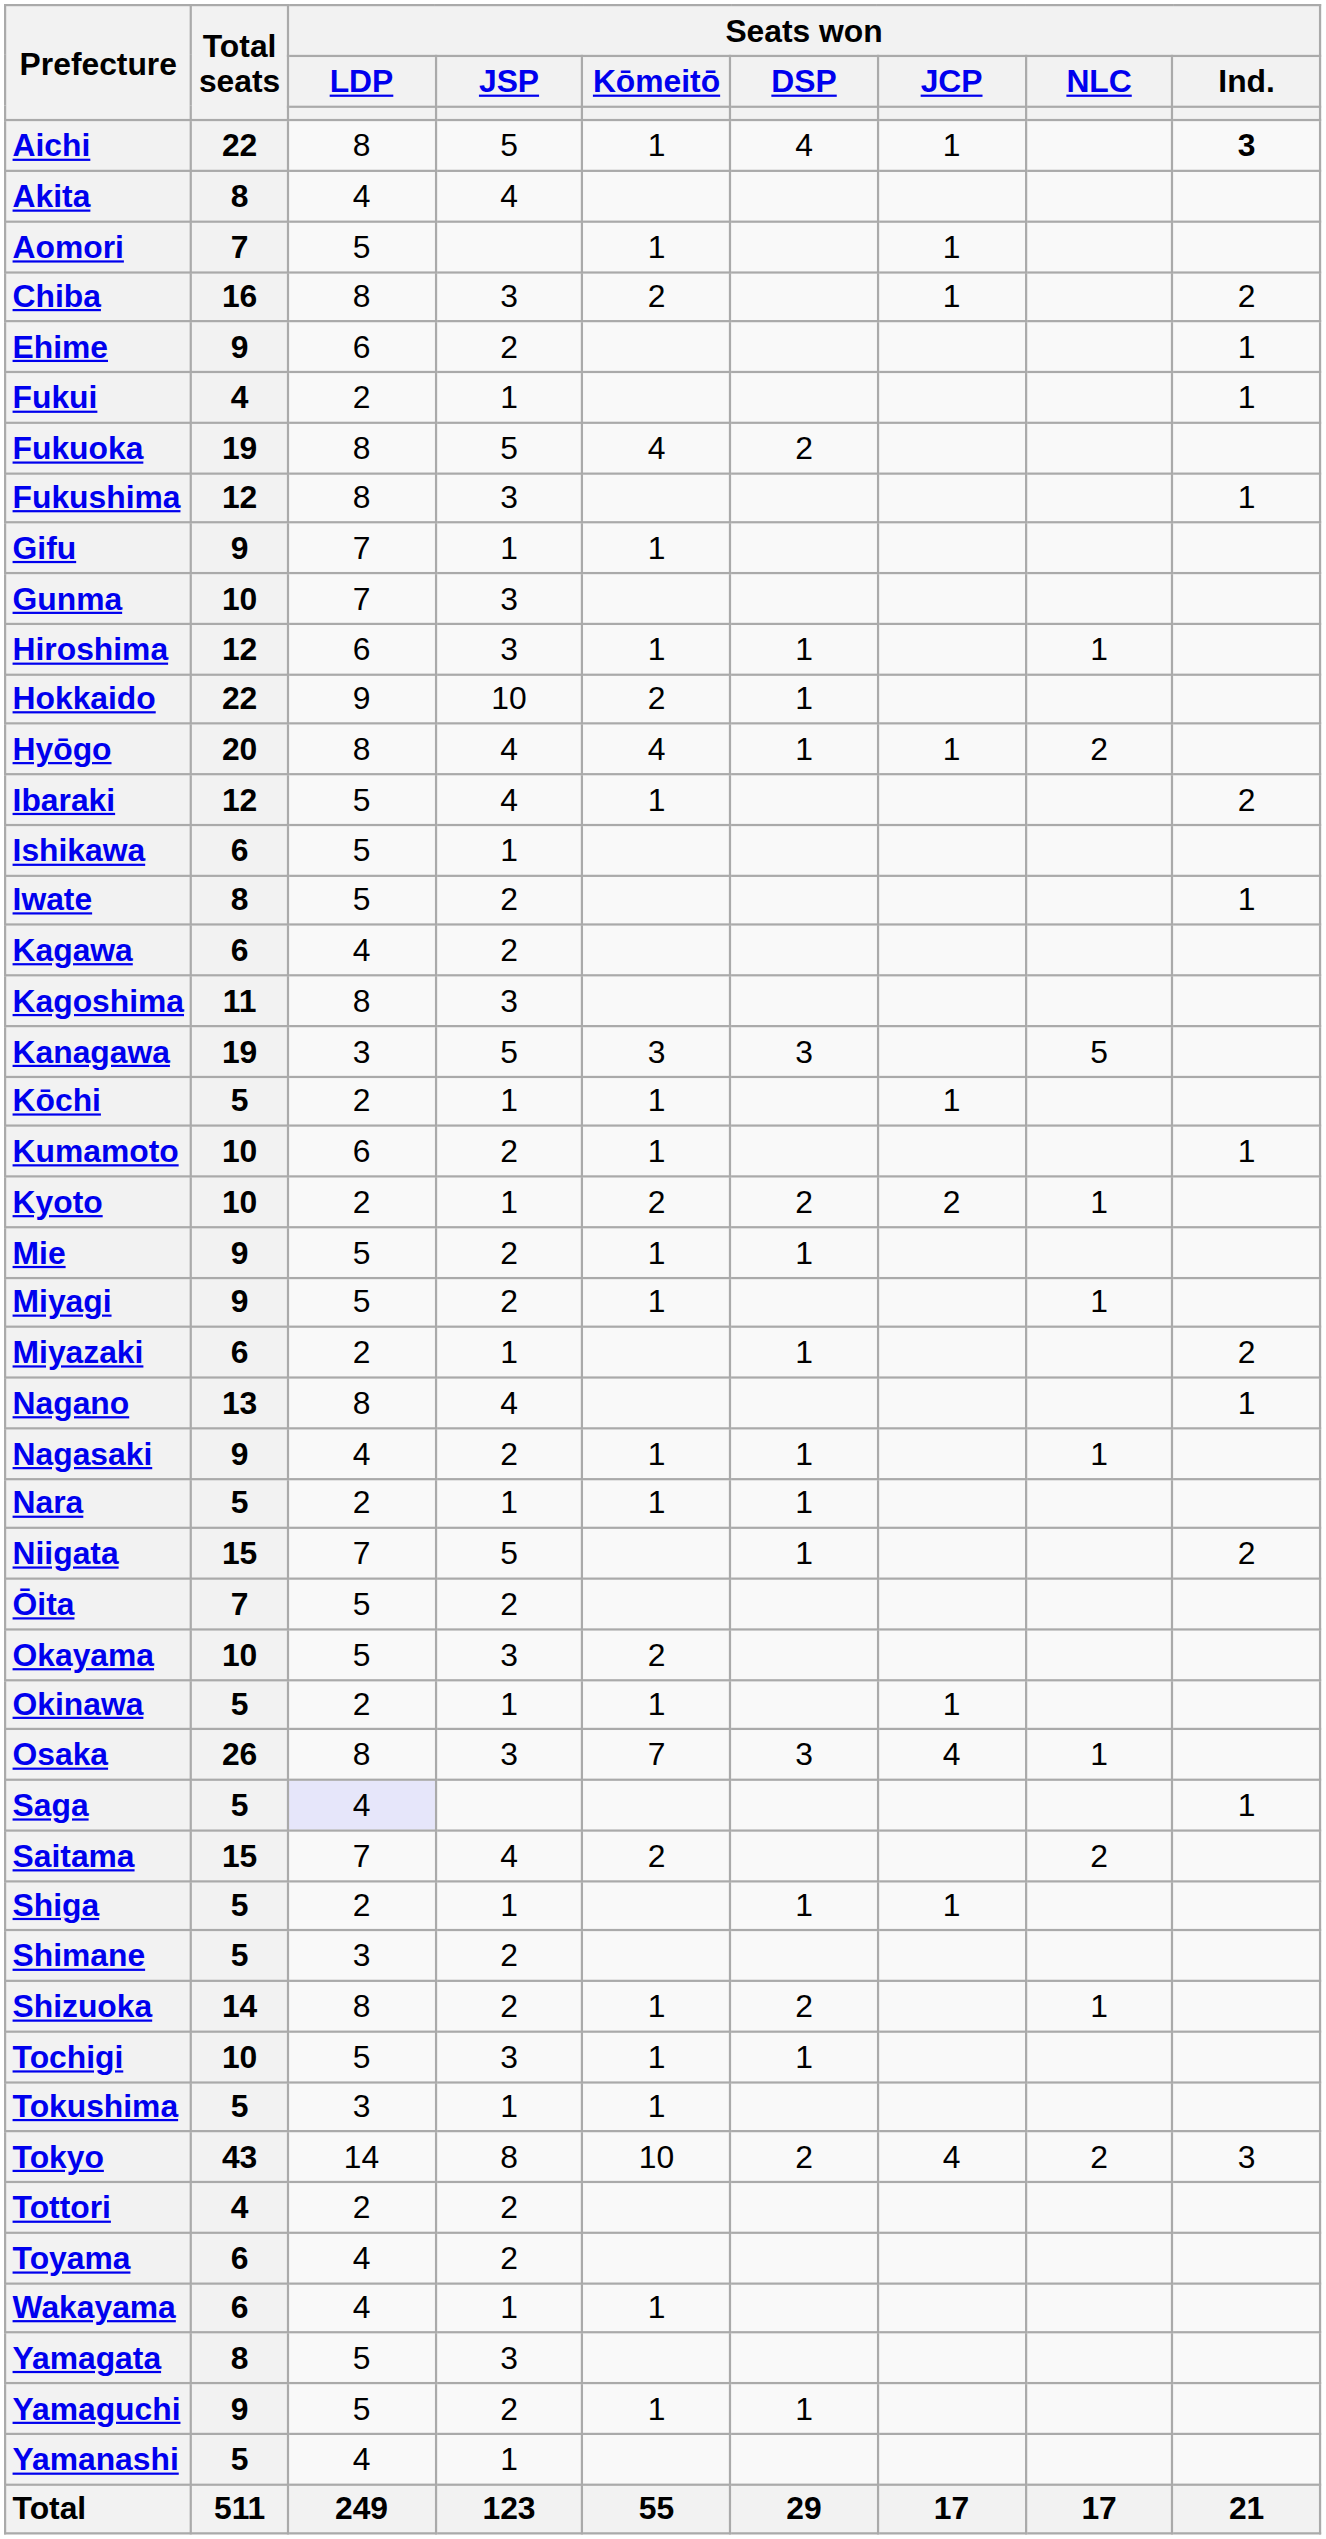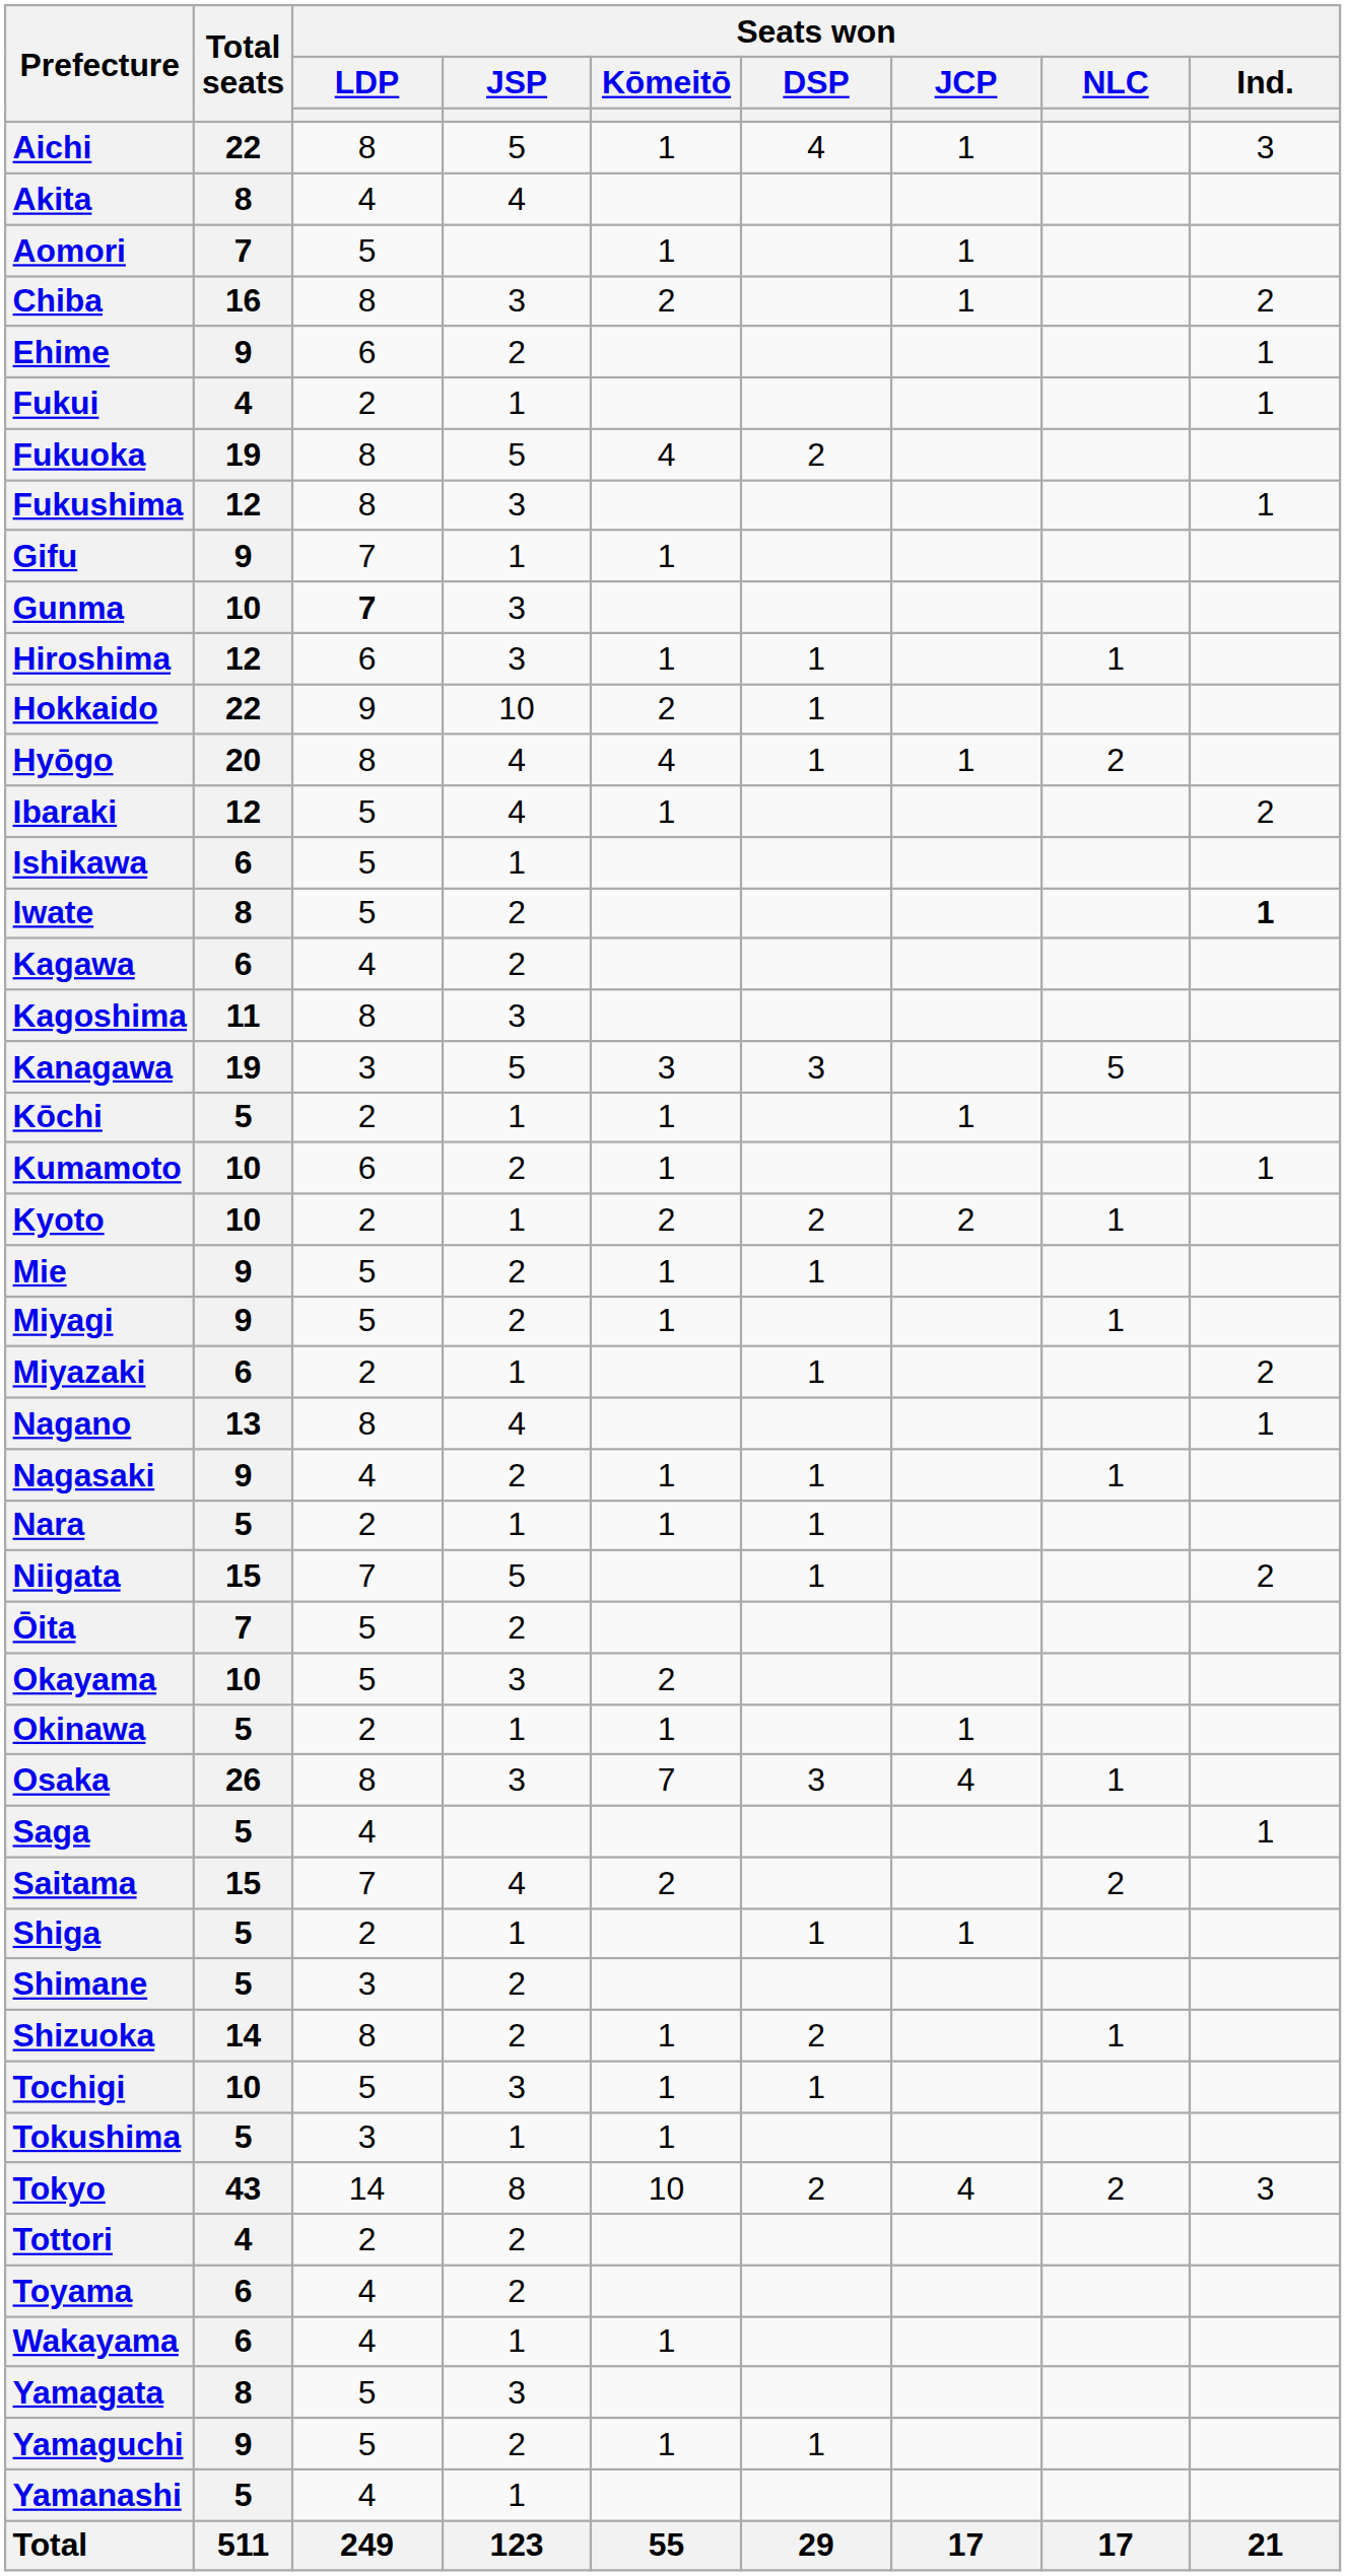Aichi | Seats won / Ind.: bold -> normal
Gunma | Seats won / LDP: normal -> bold
Iwate | Seats won / Ind.: normal -> bold
Saga | Seats won / LDP: lavender background -> no background
